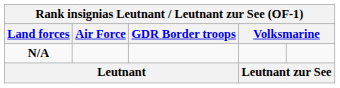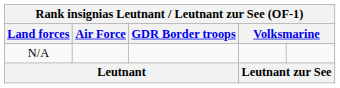N/A | Land forces: bold -> normal
